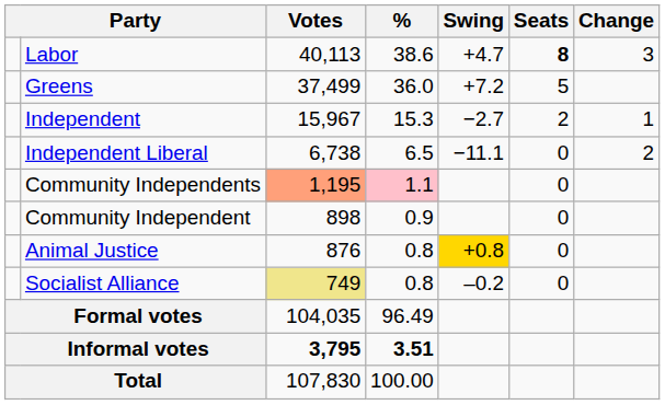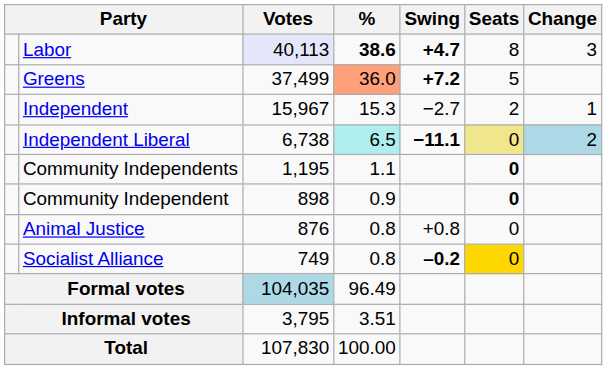Labor | Votes: no background -> lavender background
Labor | %: normal -> bold
Labor | Swing: normal -> bold
Labor | Seats: bold -> normal
Greens | %: no background -> lightsalmon background
Greens | Swing: normal -> bold
Independent Liberal | %: no background -> paleturquoise background
Independent Liberal | Swing: normal -> bold
Independent Liberal | Seats: no background -> khaki background
Independent Liberal | Change: no background -> lightblue background
Community Independents | Votes: lightsalmon background -> no background
Community Independents | %: pink background -> no background
Community Independents | Seats: normal -> bold
Community Independent | Seats: normal -> bold
Animal Justice | Swing: gold background -> no background
Socialist Alliance | Votes: khaki background -> no background
Socialist Alliance | Swing: normal -> bold
Socialist Alliance | Seats: no background -> gold background
Formal votes | Votes: no background -> lightblue background
Informal votes | Votes: bold -> normal
Informal votes | %: bold -> normal
